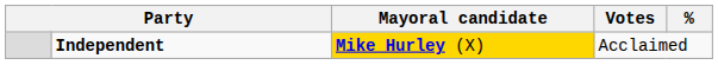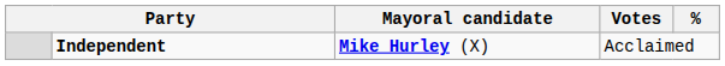Independent | Mayoral candidate: gold background -> no background
